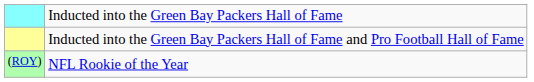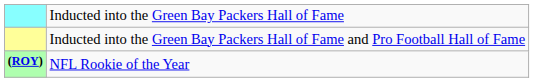row 3 | column 1: normal -> bold
